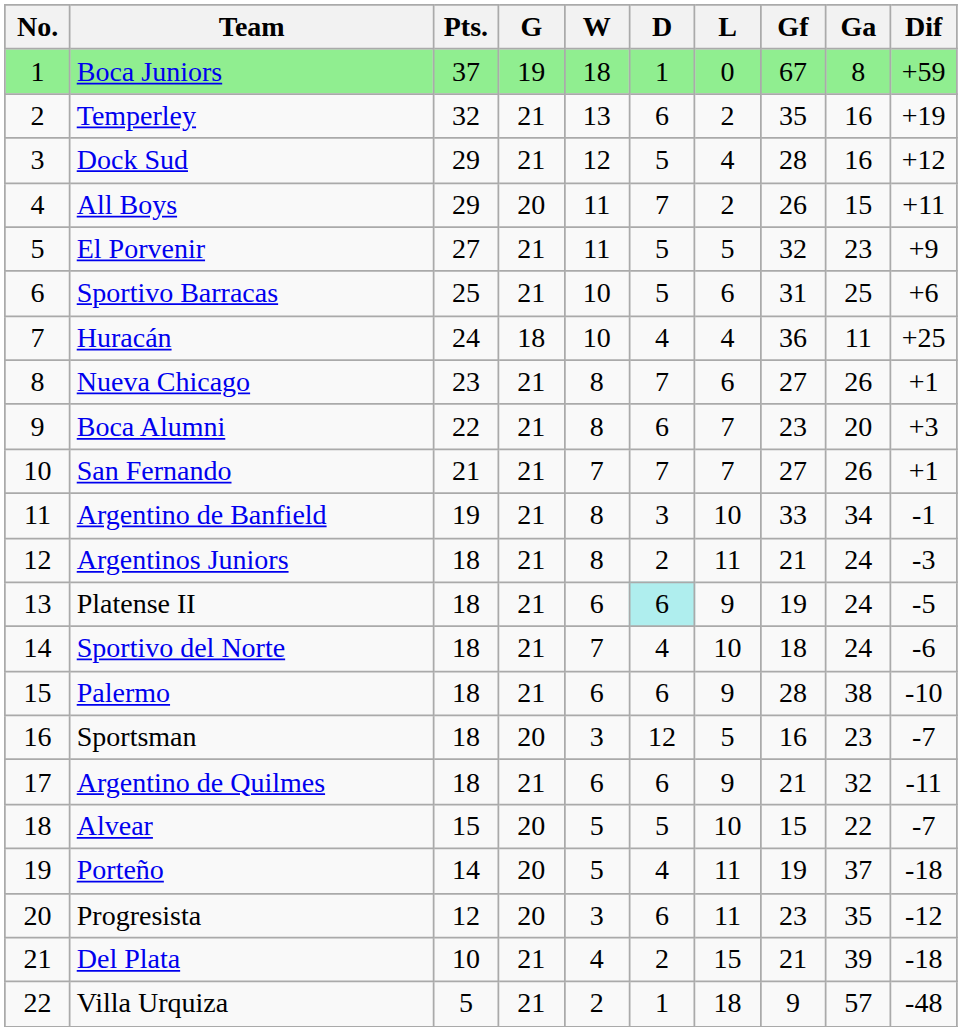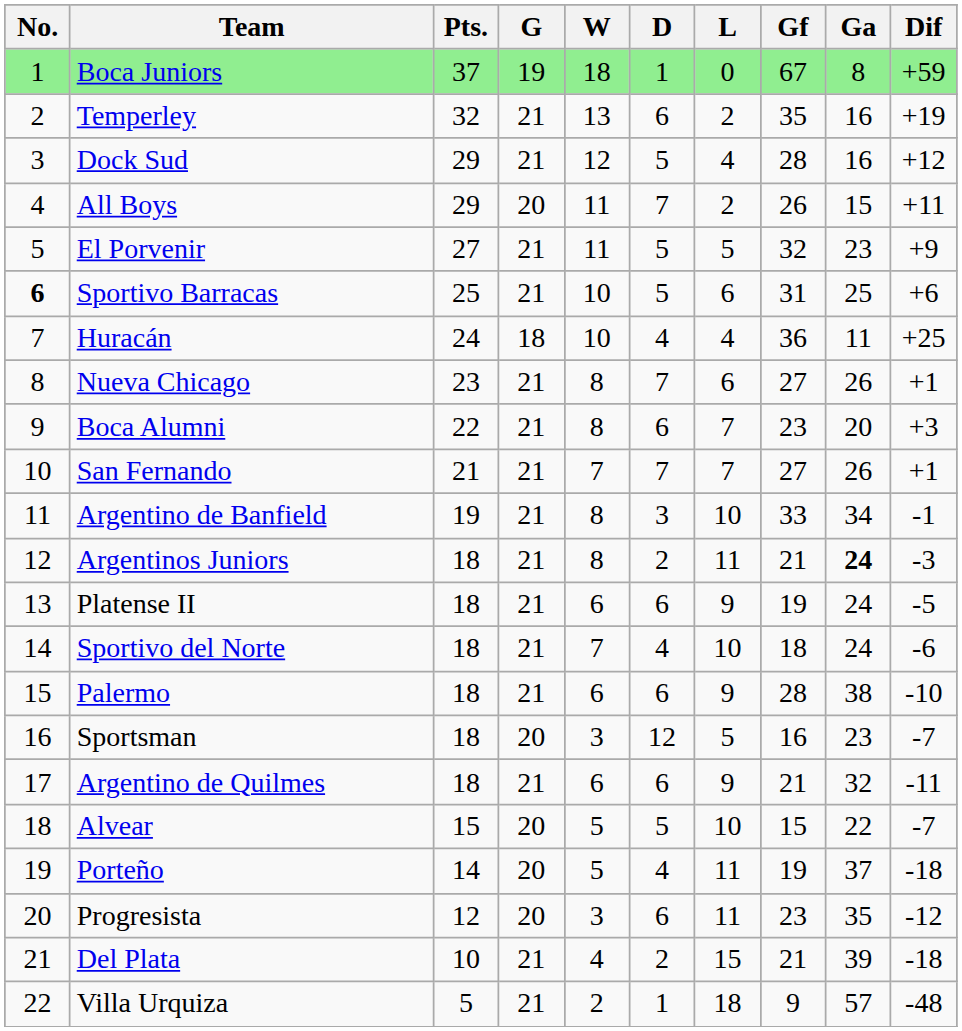Sportivo Barracas | No.: normal -> bold
Argentinos Juniors | Ga: normal -> bold
Platense II | D: paleturquoise background -> no background
